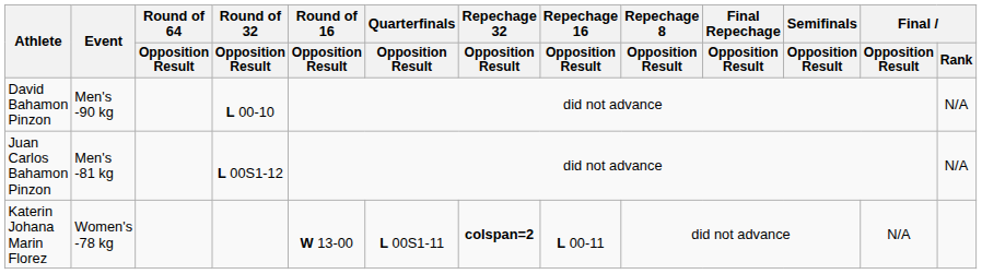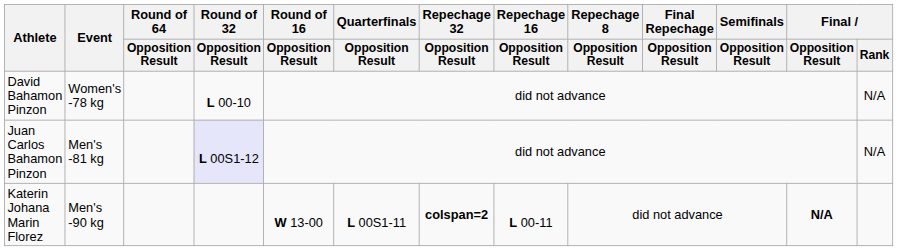David Bahamon Pinzon | Event: Men's -90 kg -> Women's -78 kg
Juan Carlos Bahamon Pinzon | Round of 32 / Opposition Result: no background -> lavender background
Katerin Johana Marin Florez | Event: Women's -78 kg -> Men's -90 kg
Katerin Johana Marin Florez | Final / Opposition Result: normal -> bold
